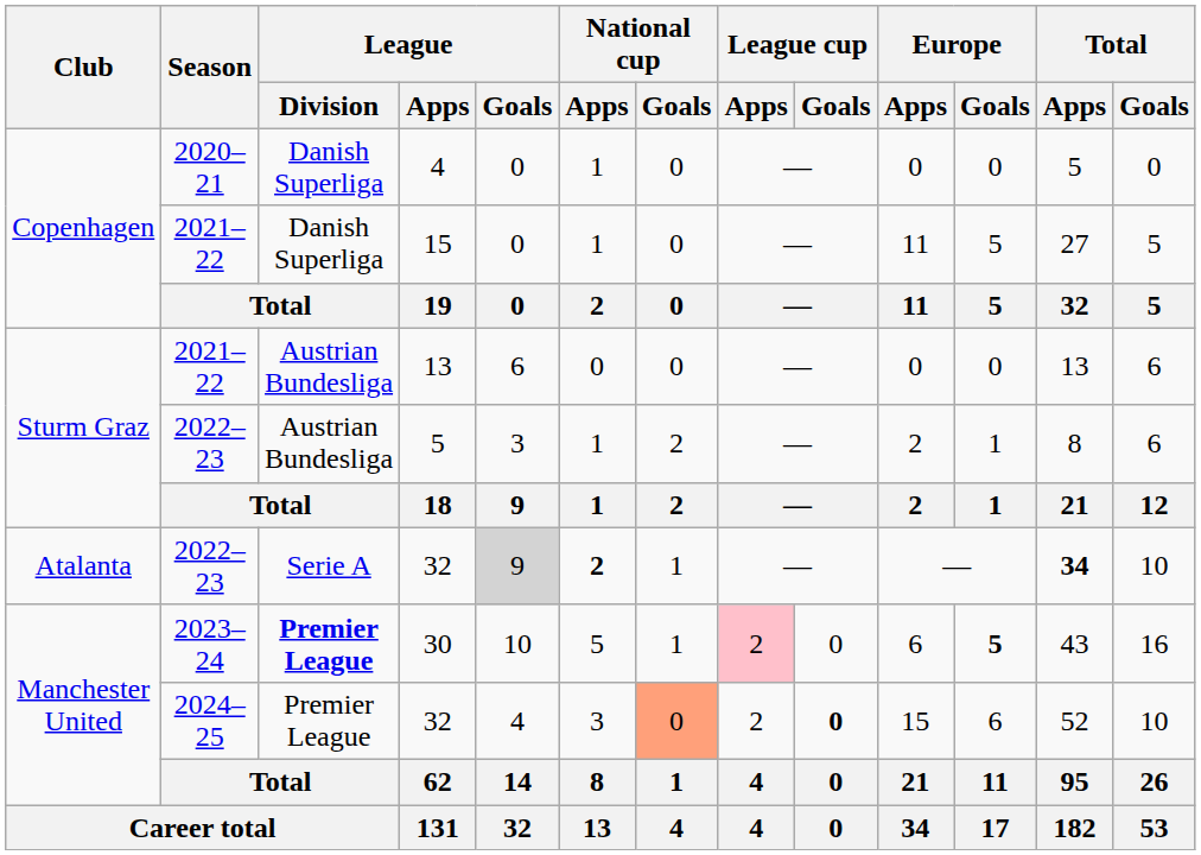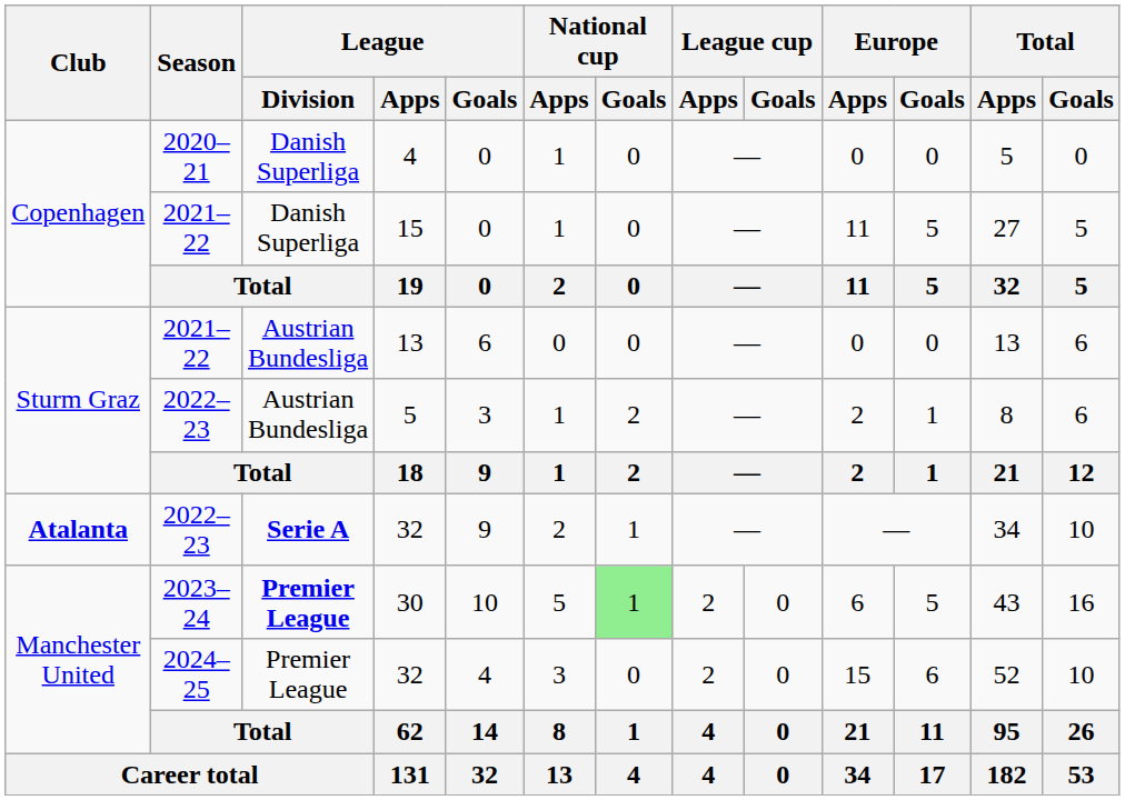2022–23 / 32 | Club: normal -> bold
2022–23 / 32 | League / Division: normal -> bold
2022–23 / 32 | League / Goals: lightgrey background -> no background
2022–23 / 32 | National cup / Apps: bold -> normal
2022–23 / 32 | Total / Apps: bold -> normal
30 | National cup / Goals: no background -> lightgreen background
30 | League cup / Apps: pink background -> no background
30 | Europe / Goals: bold -> normal
2024–25 / 32 | National cup / Goals: lightsalmon background -> no background
2024–25 / 32 | League cup / Goals: bold -> normal
